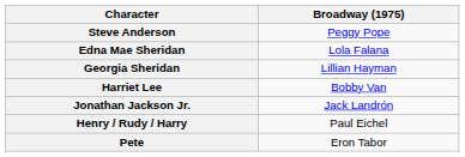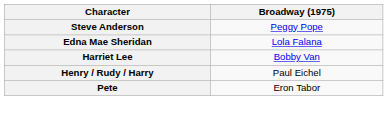- row: Georgia Sheridan | Lillian Hayman
- row: Jonathan Jackson Jr. | Jack Landrón
